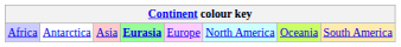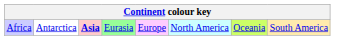Africa | column 3: normal -> bold
Africa | column 4: bold -> normal
